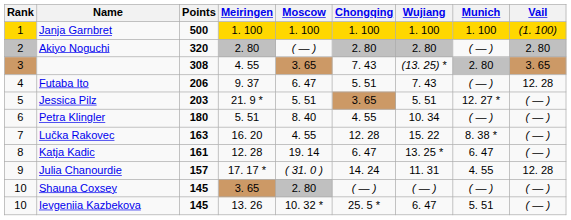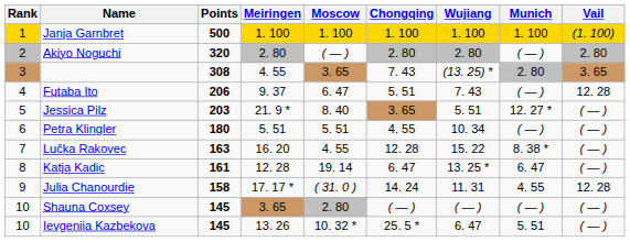Jessica Pilz | Moscow: 5. 51 -> 8. 40
Petra Klingler | Moscow: 8. 40 -> 5. 51
Julia Chanourdie | Points: 157 -> 158
